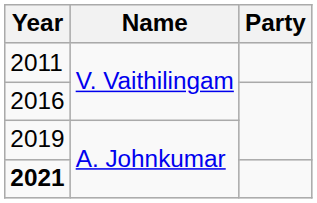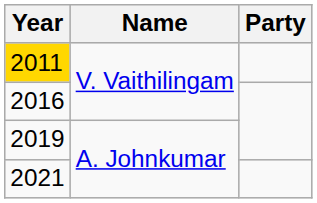2011 | Year: no background -> gold background
2021 | Year: bold -> normal
